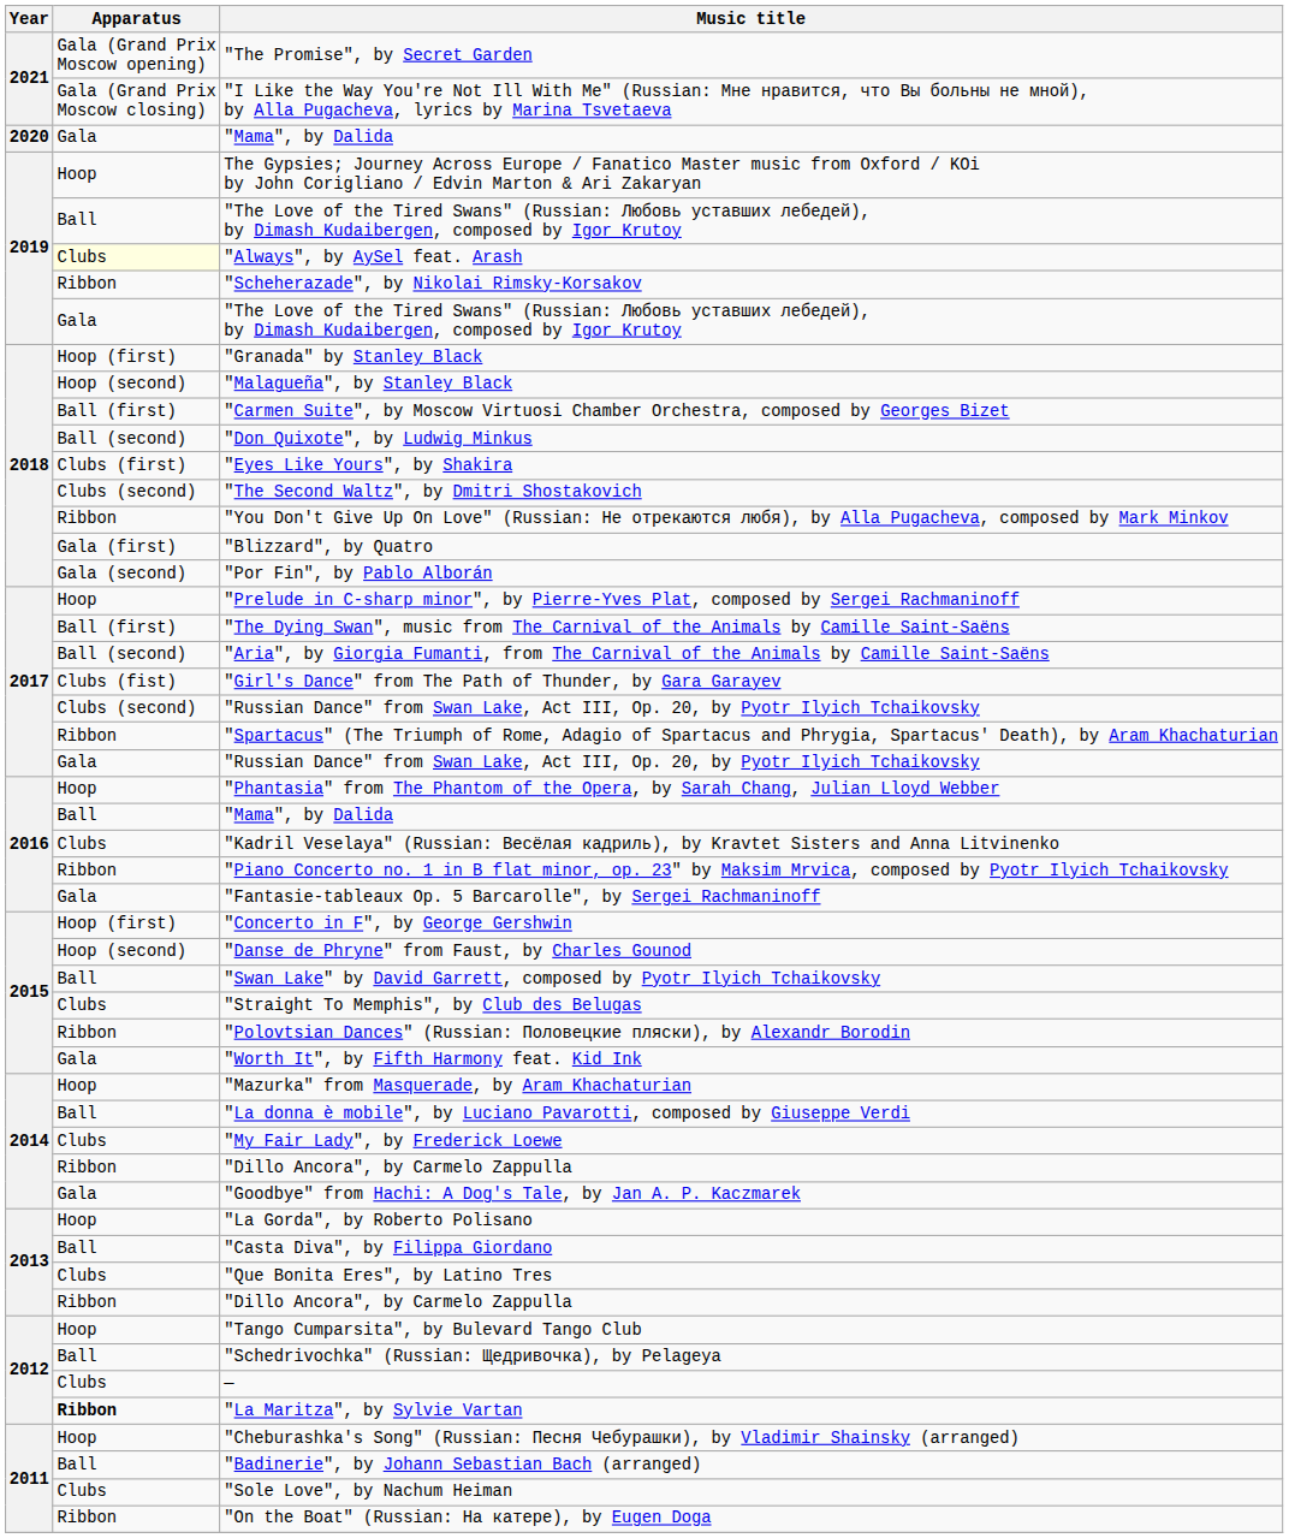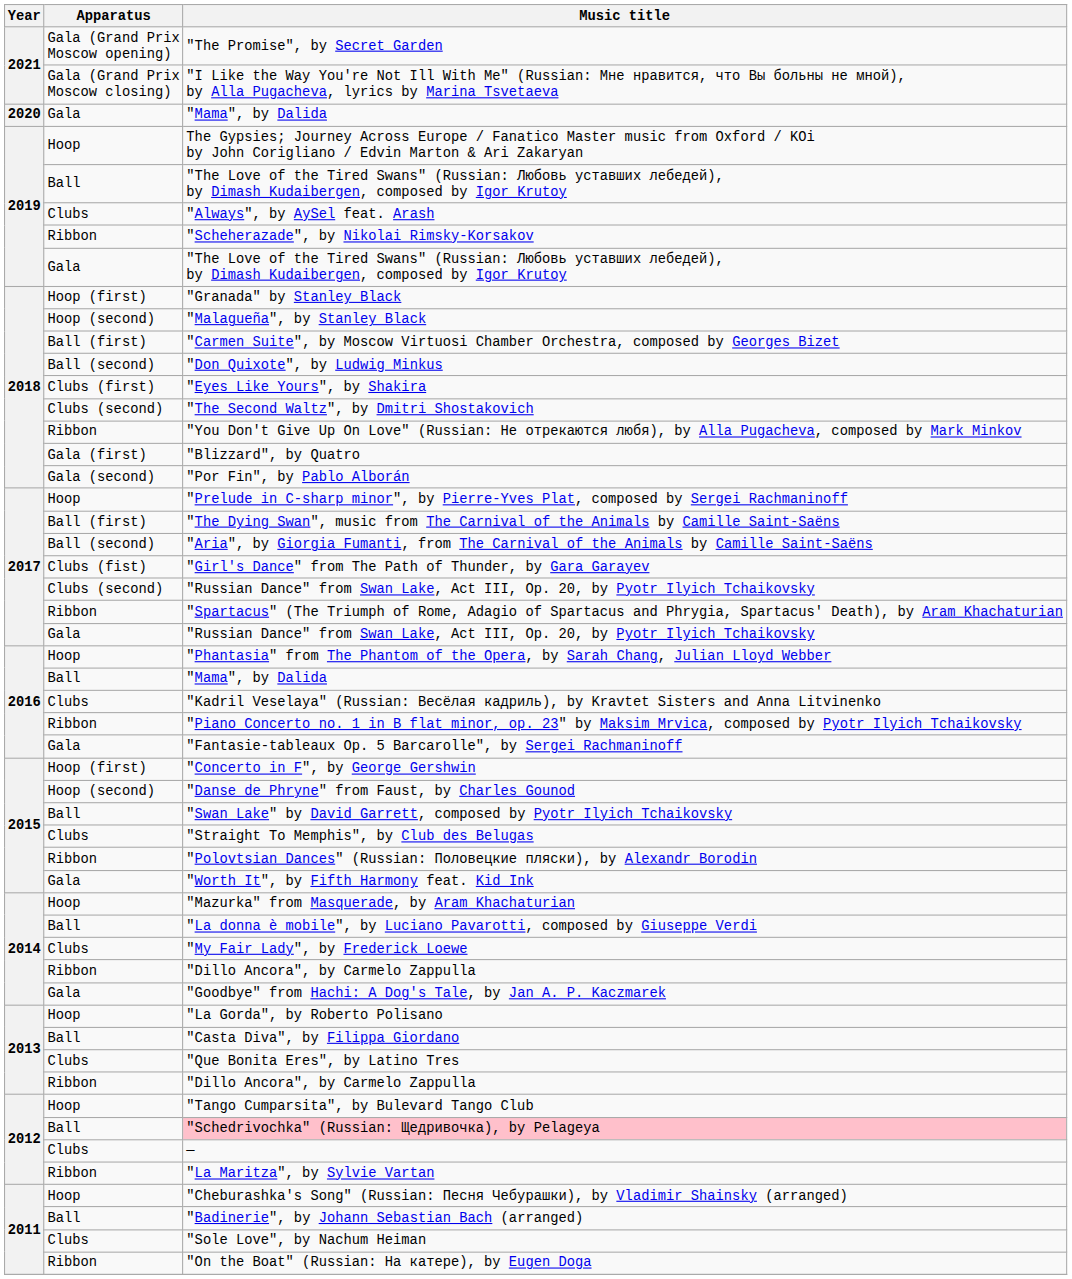"Always", by AySel feat. Arash | Apparatus: lightyellow background -> no background
"Schedrivochka" (Russian: Щедривочка), by Pelageya | Music title: no background -> pink background
"La Maritza", by Sylvie Vartan | Apparatus: bold -> normal
